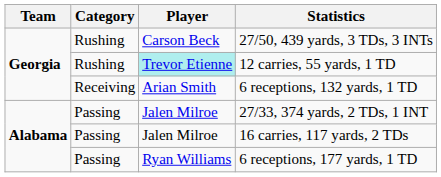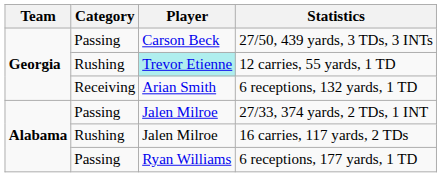27/50, 439 yards, 3 TDs, 3 INTs | Category: Rushing -> Passing
16 carries, 117 yards, 2 TDs | Category: Passing -> Rushing
